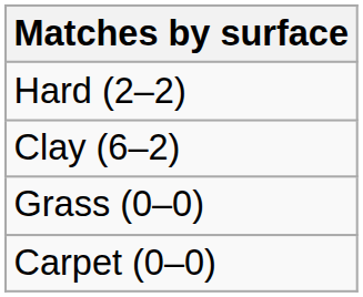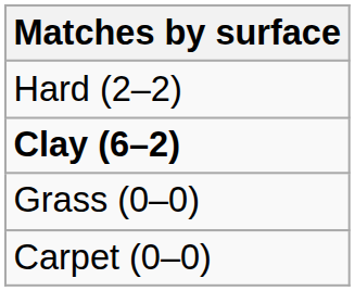row 3 | column 1: normal -> bold
